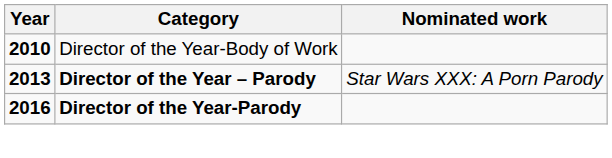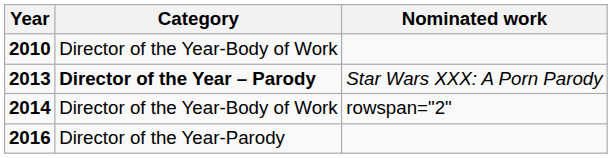+ row: 2014 | Director of the Year-Body of Work | rowspan="2"
2016 | Category: bold -> normal
